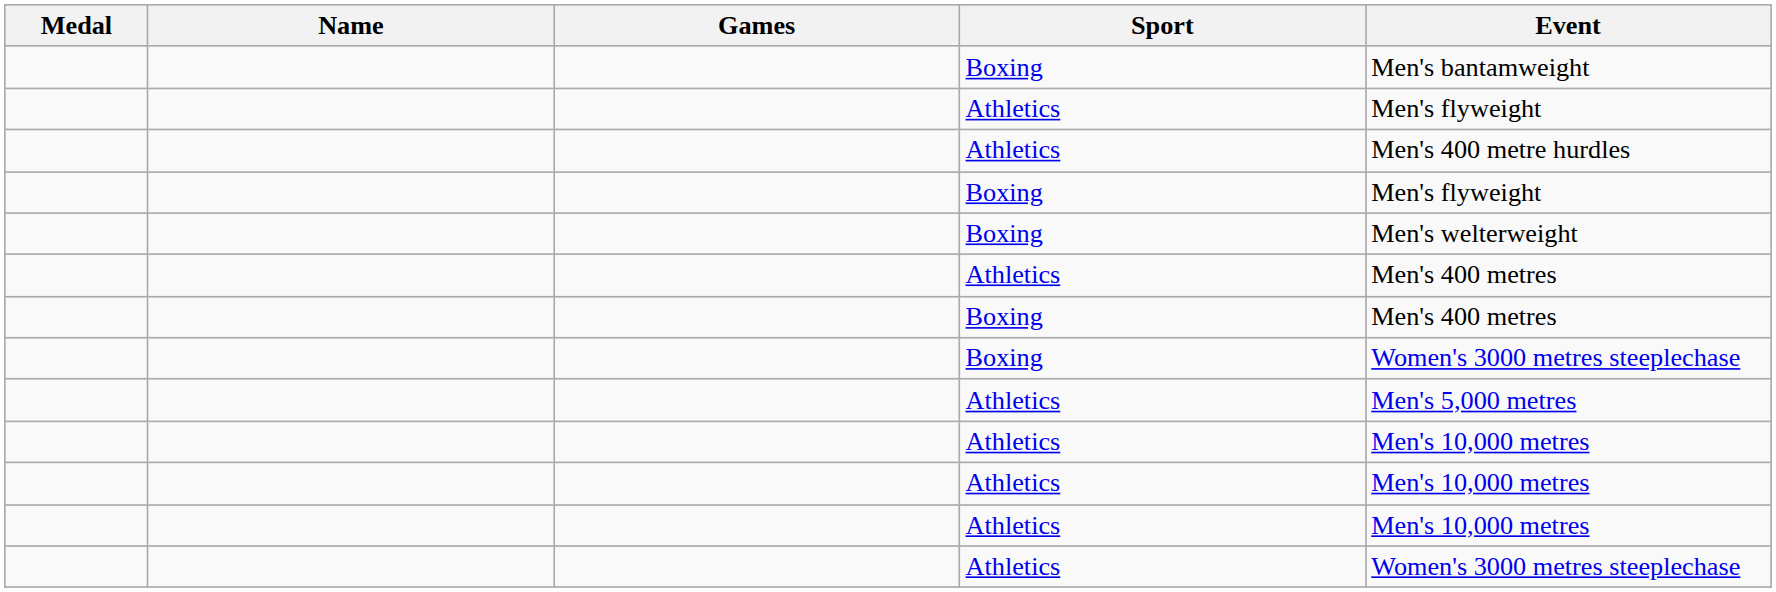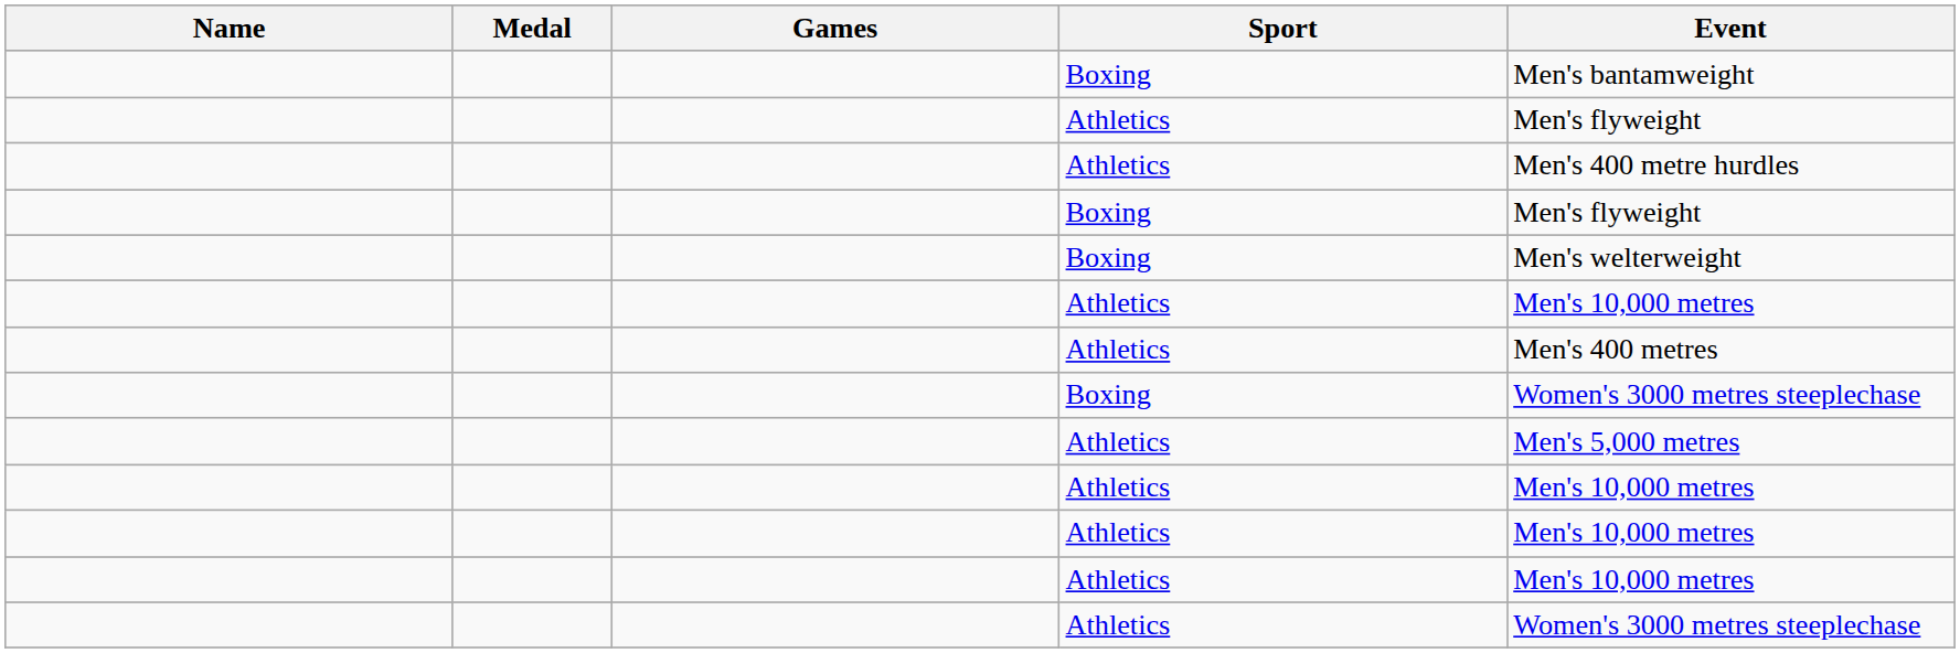columns swapped: Medal <-> Name
row 7 | Event: Men's 400 metres -> Men's 10,000 metres
row 8 | Sport: Boxing -> Athletics
